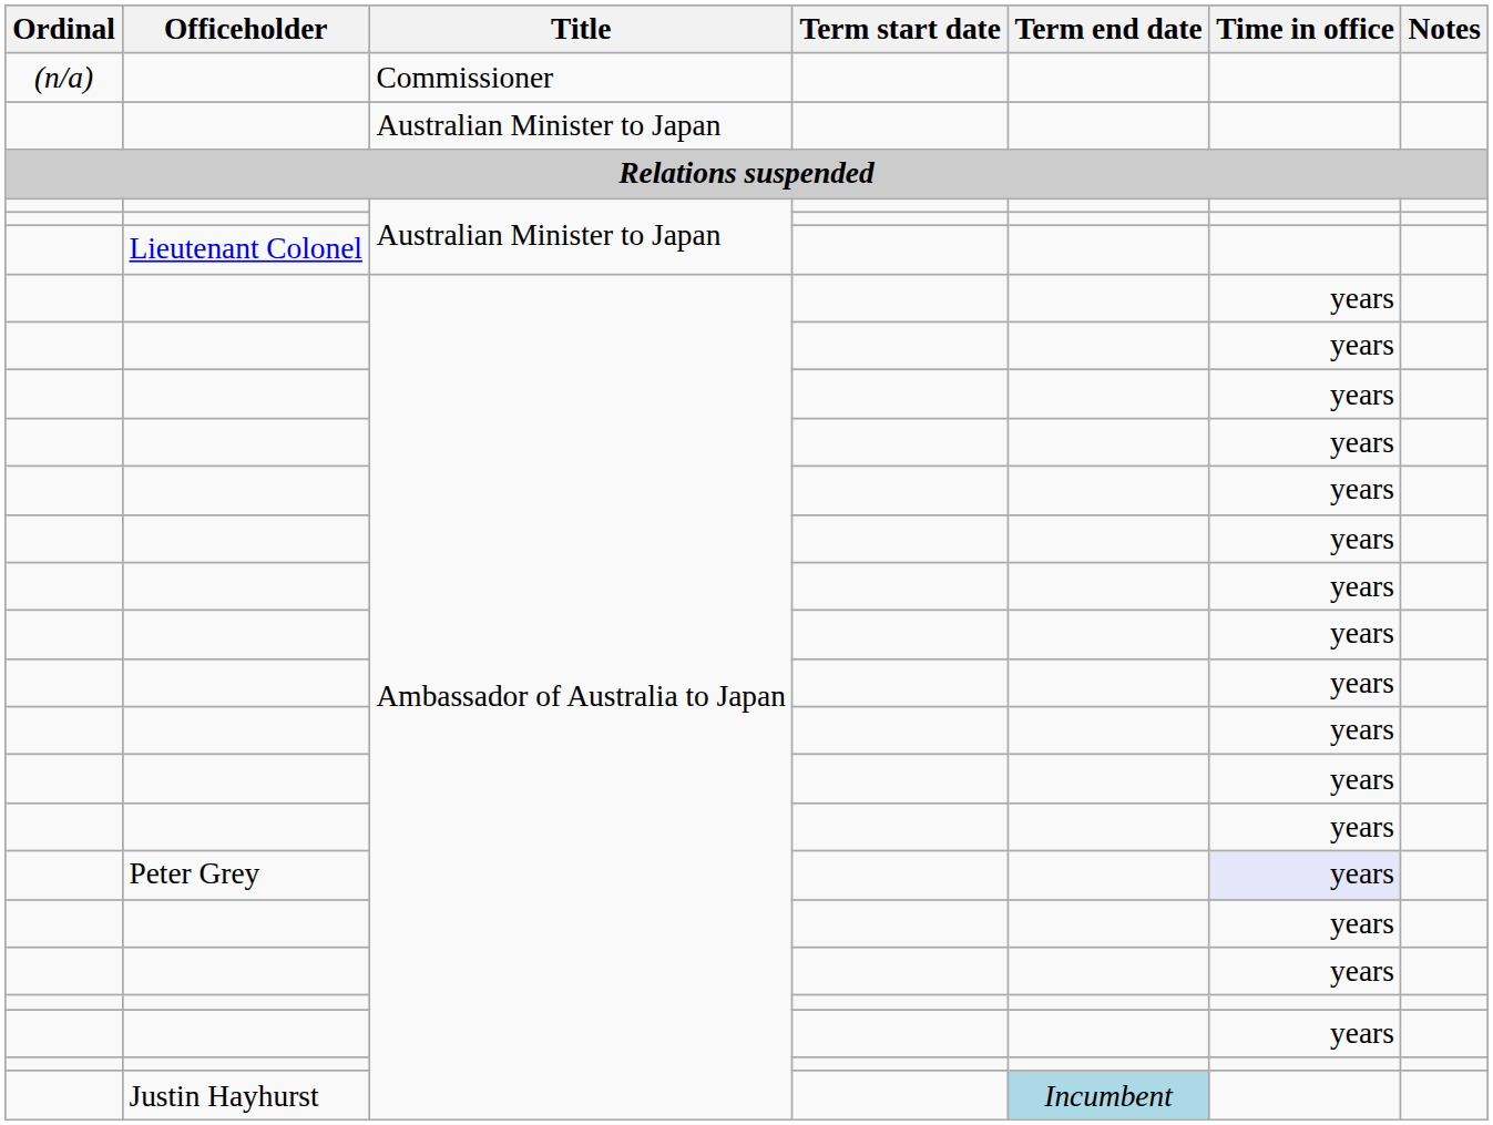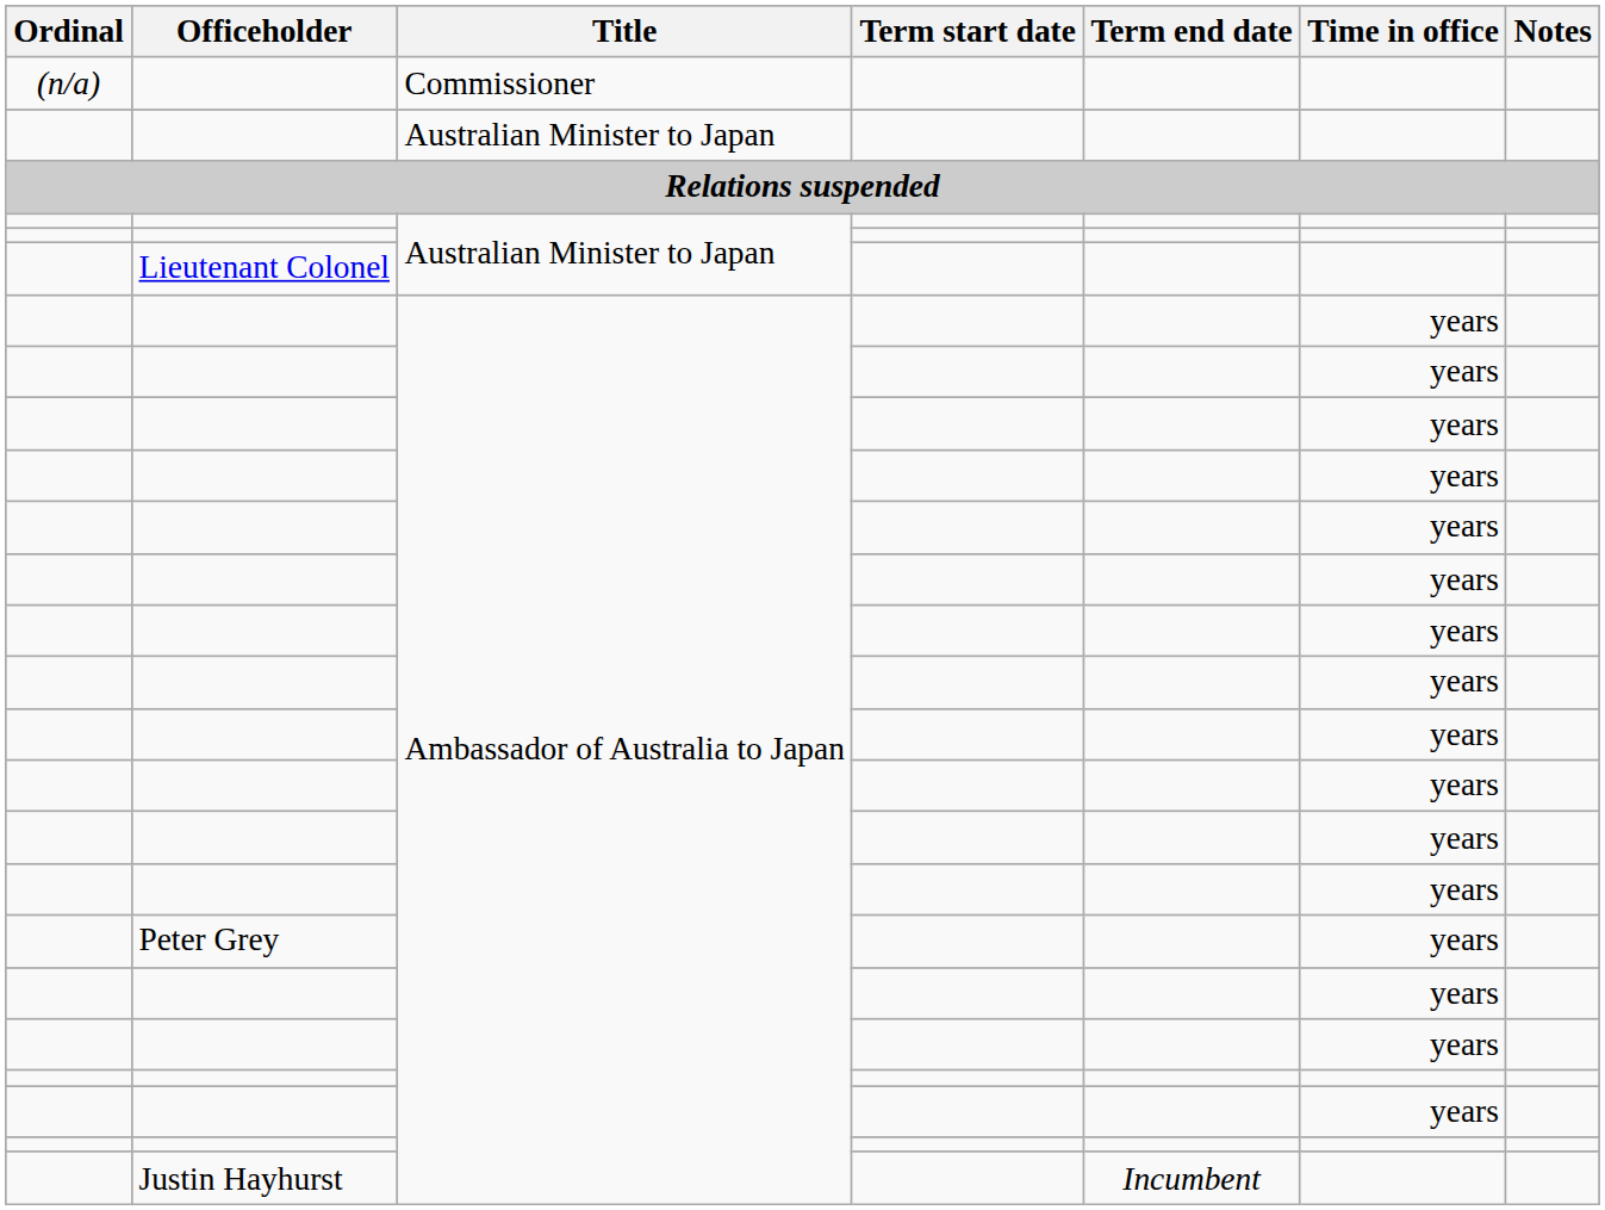Peter Grey | Time in office: lavender background -> no background
Justin Hayhurst | Term end date: lightblue background -> no background
